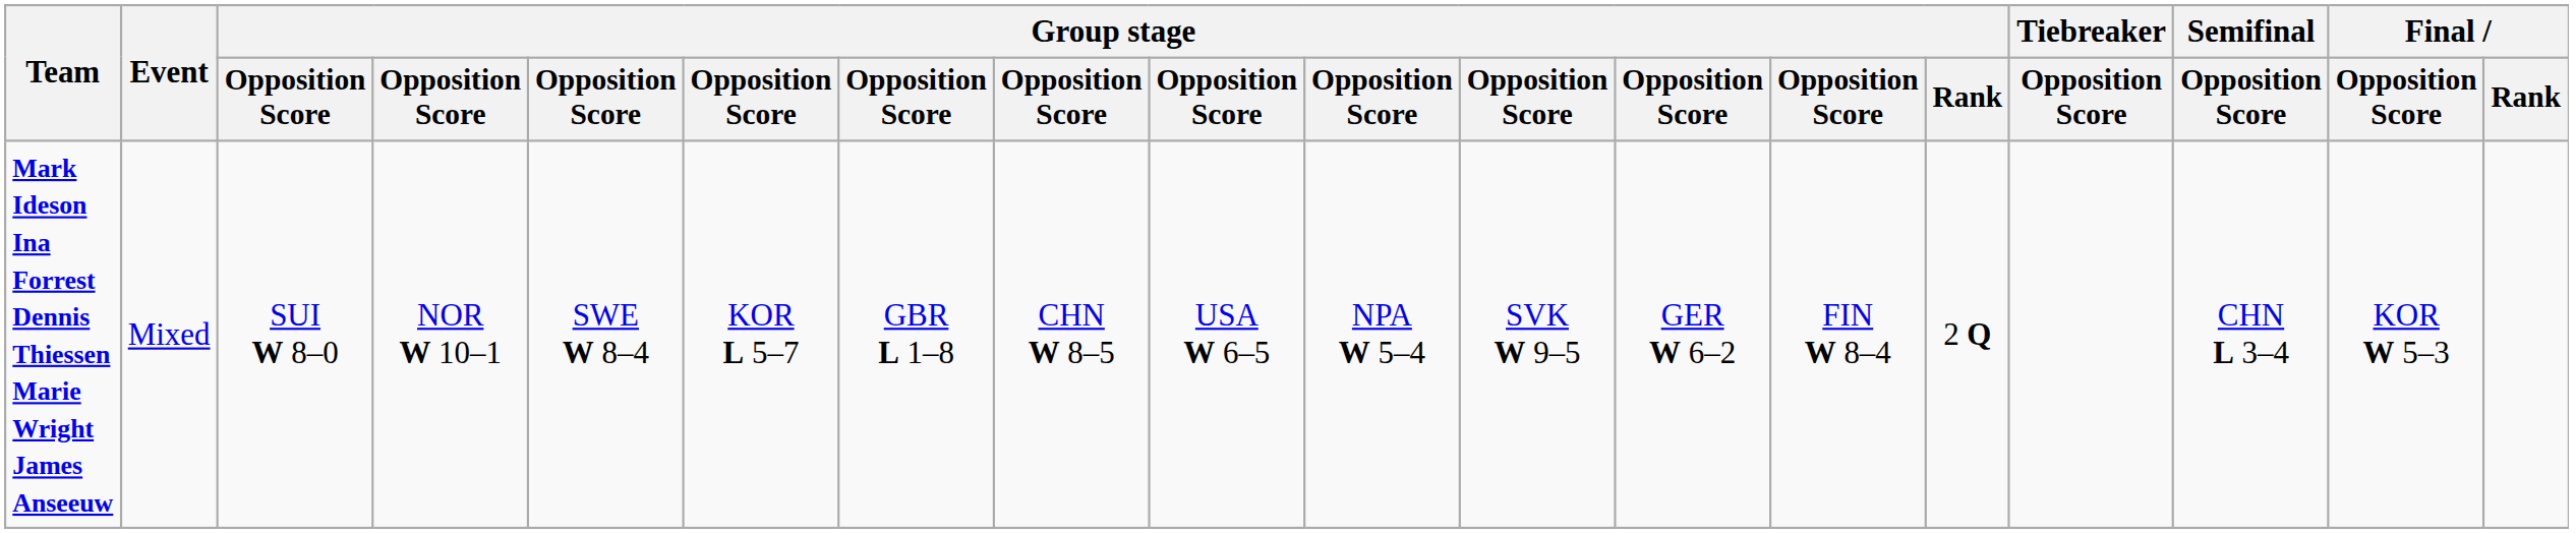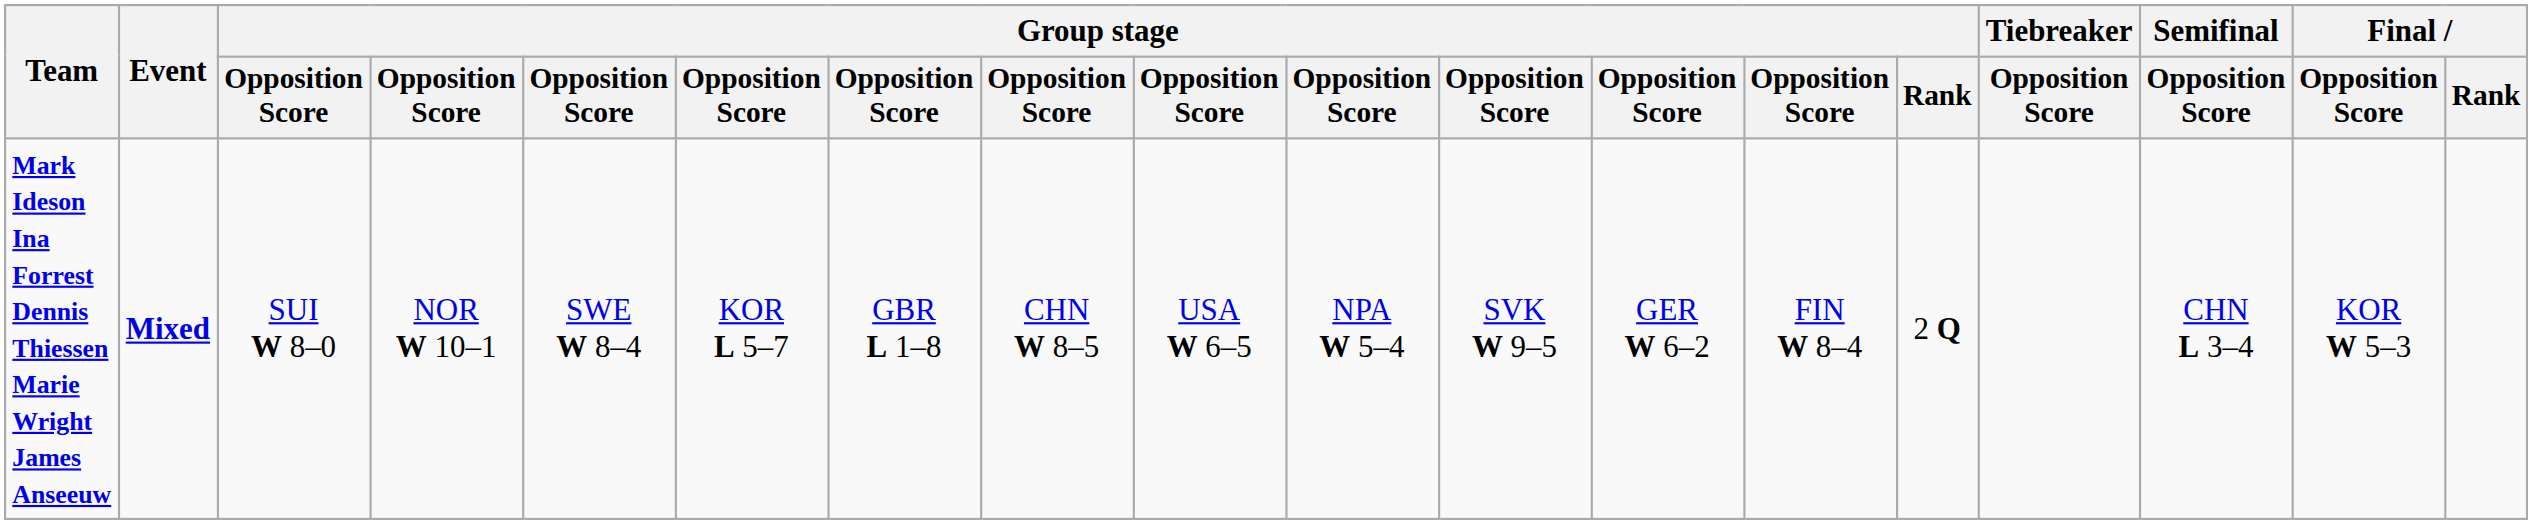row 3 | Event: normal -> bold
